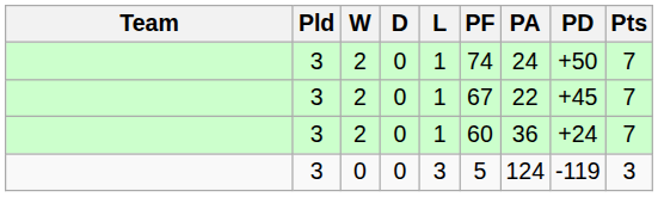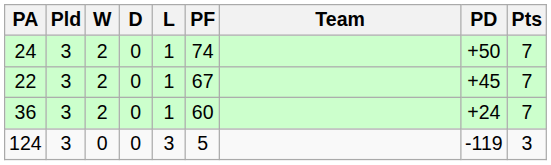columns swapped: Team <-> PA
